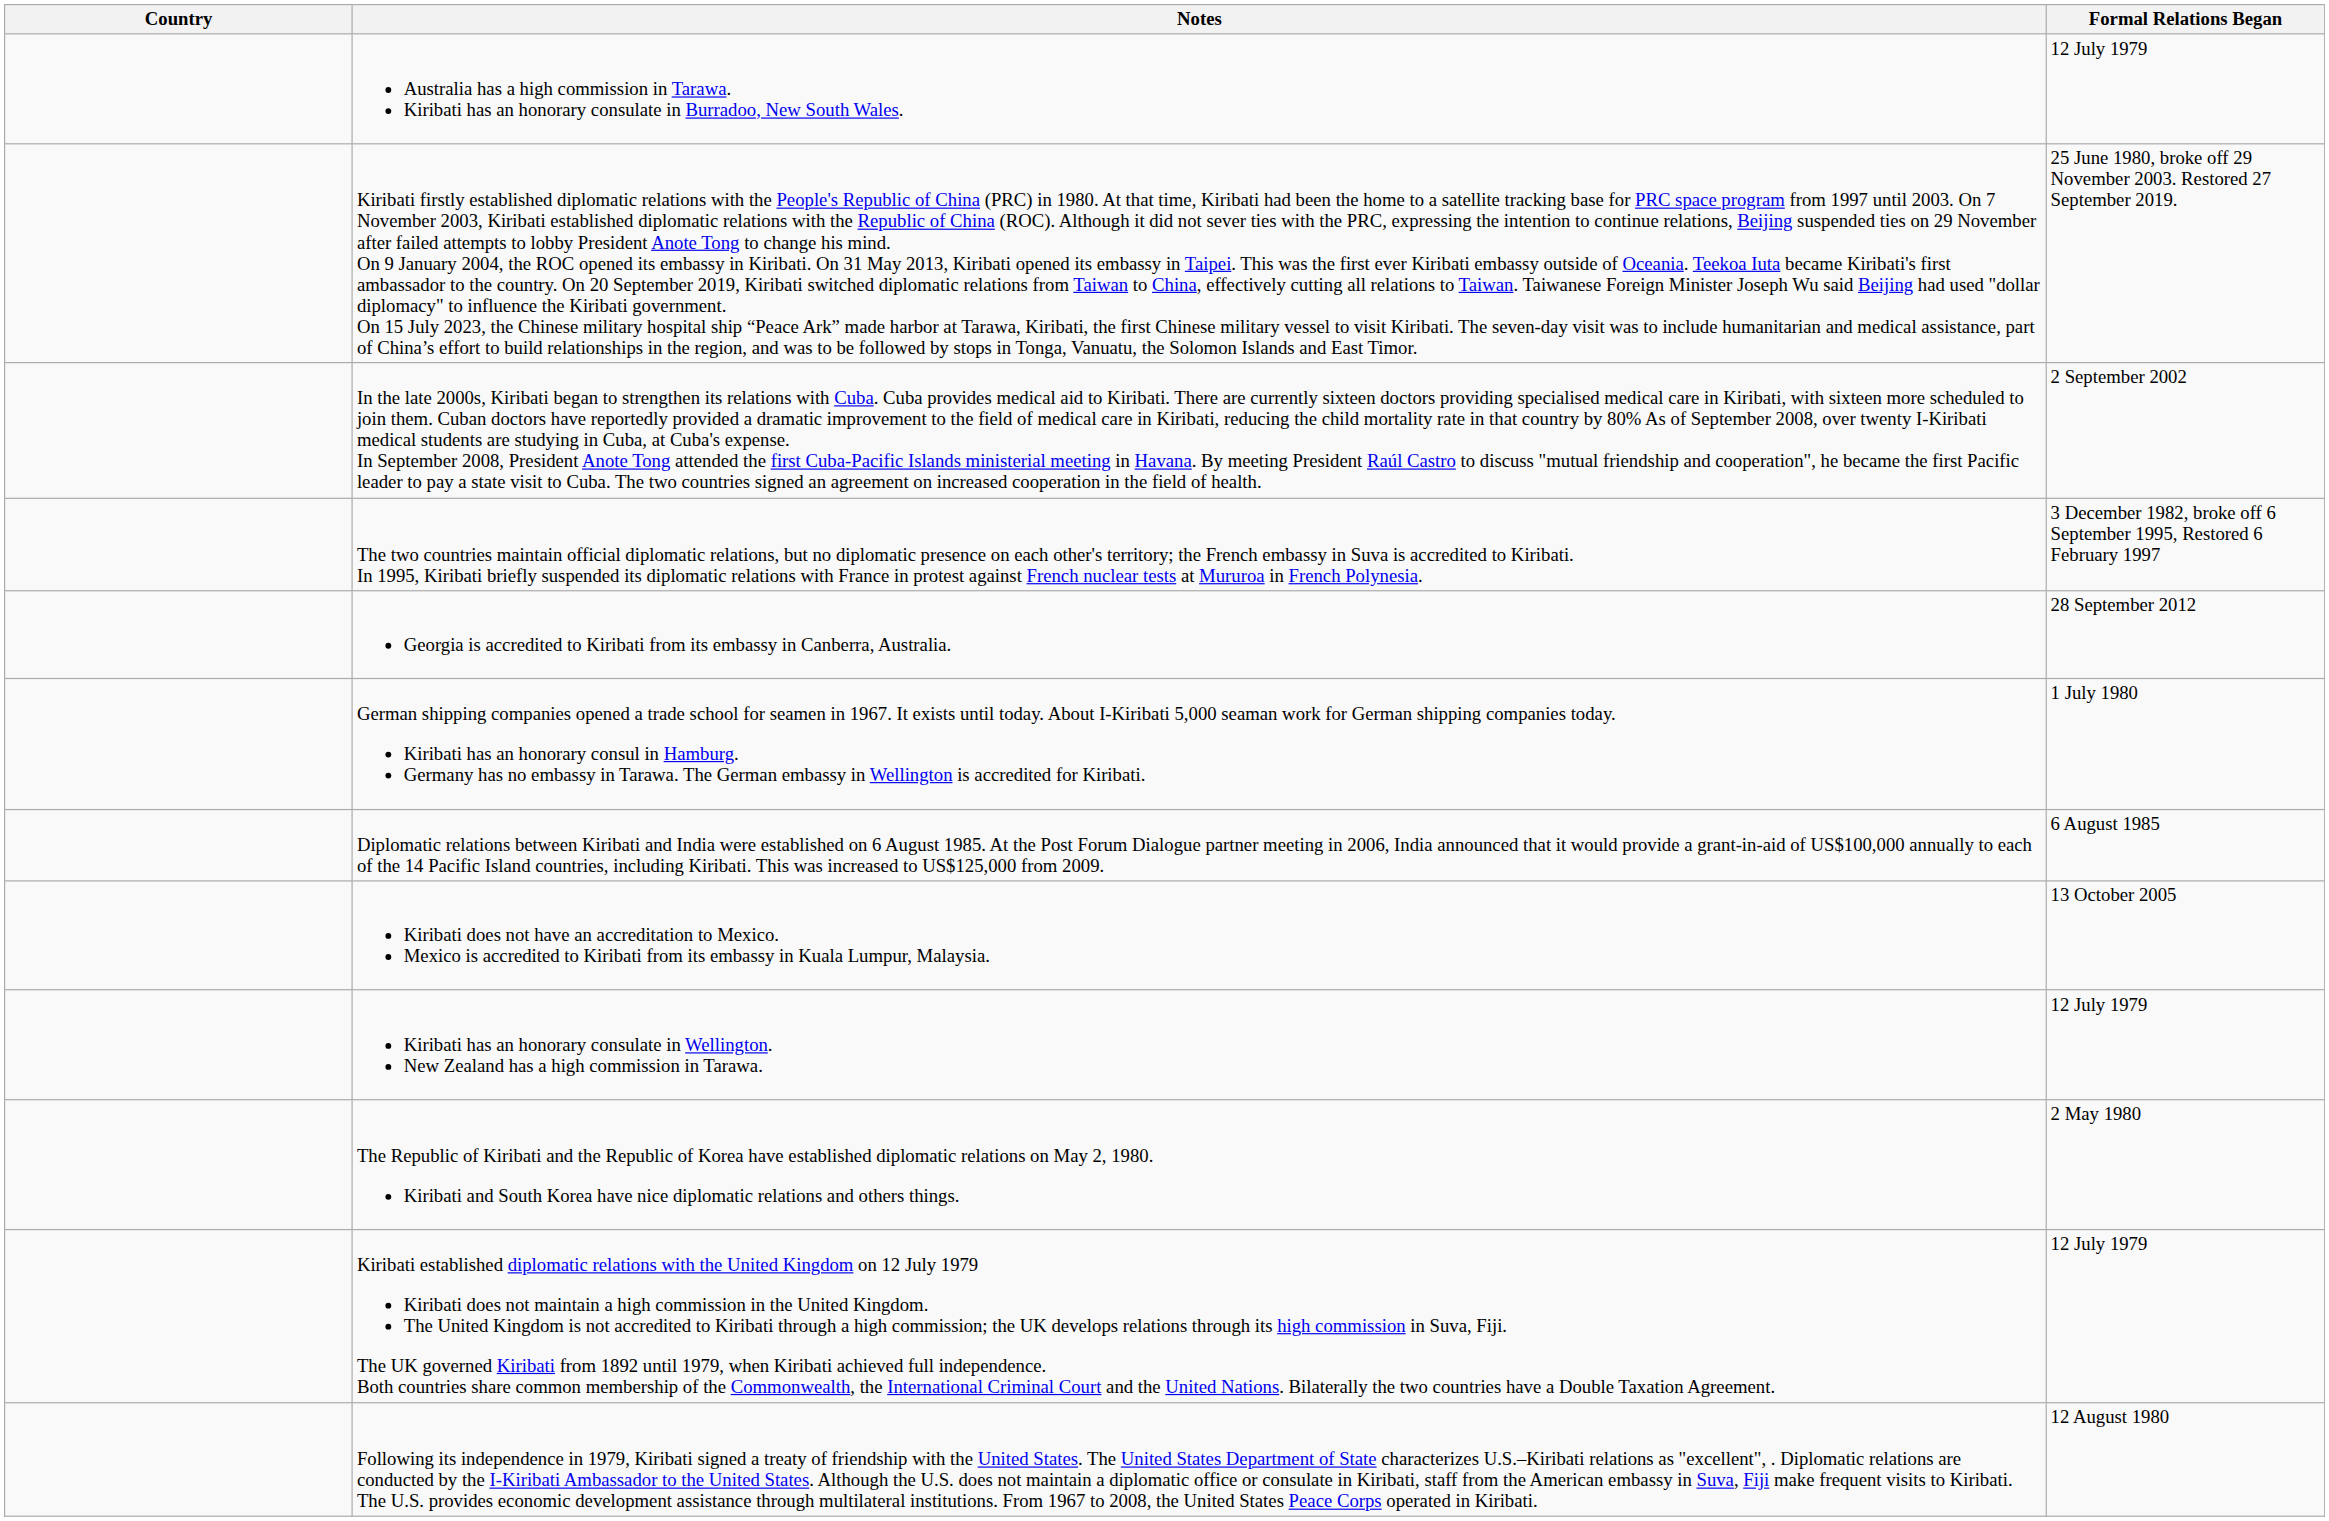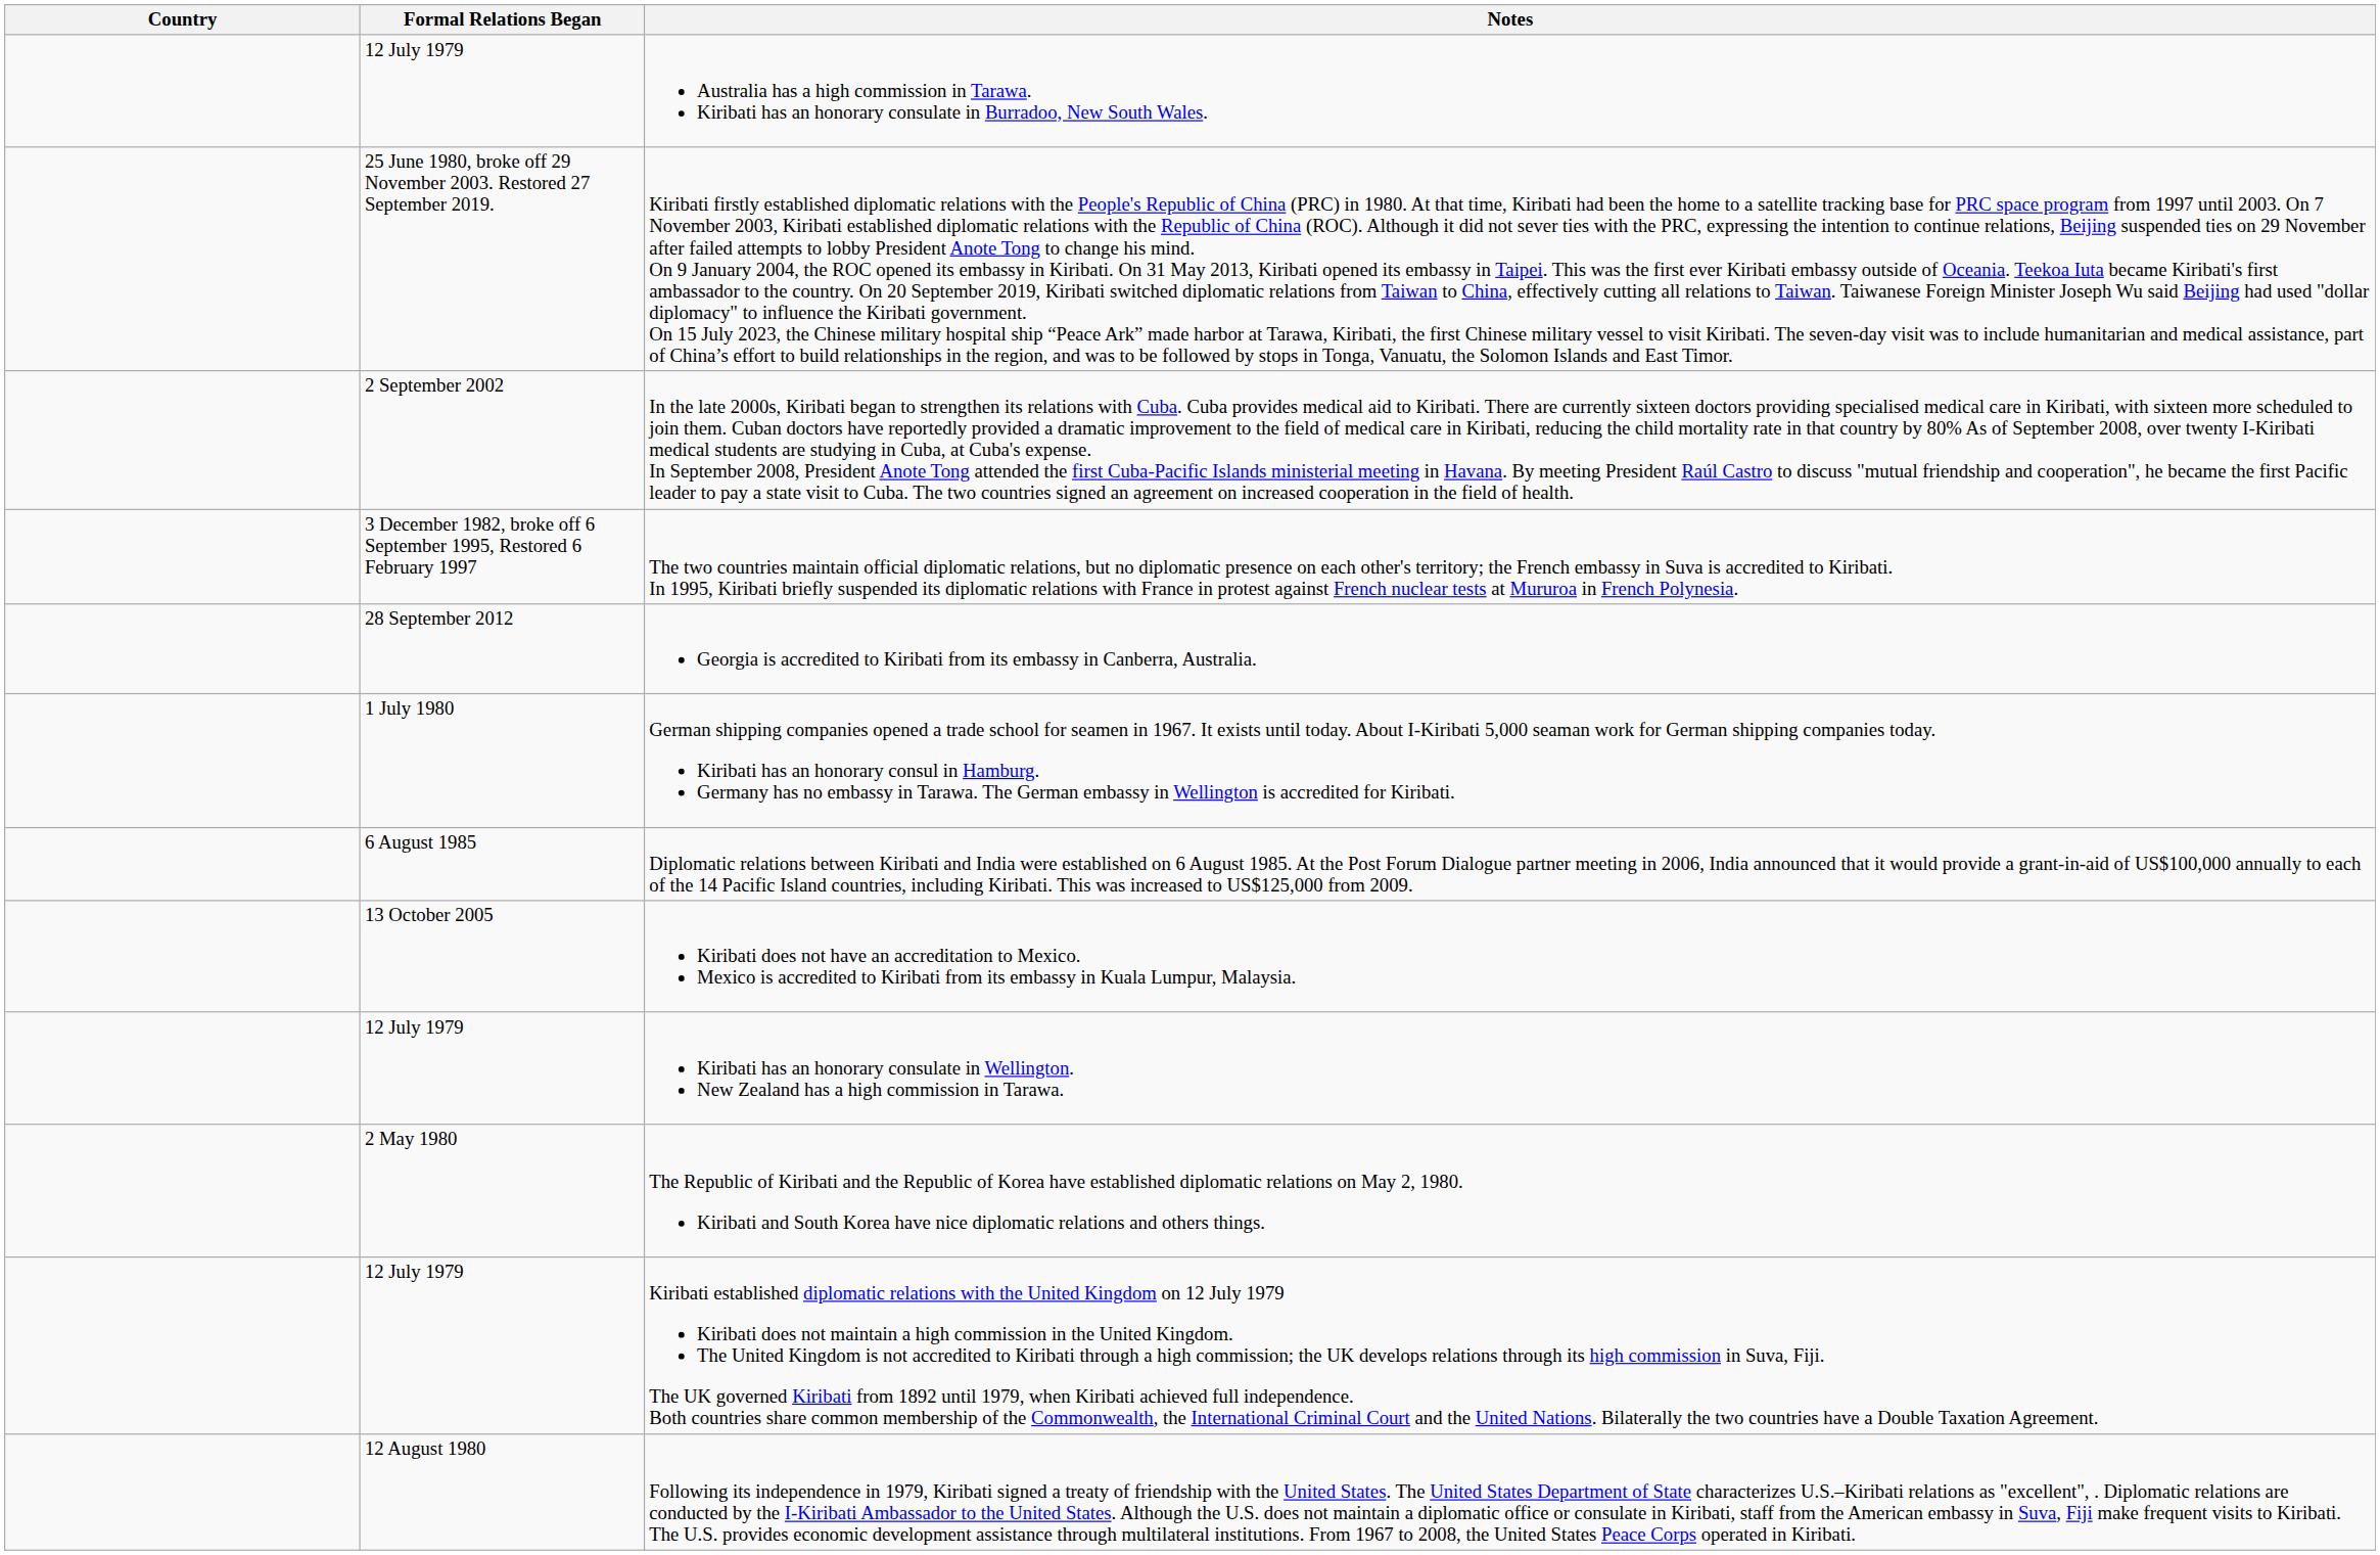columns swapped: Formal Relations Began <-> Notes
